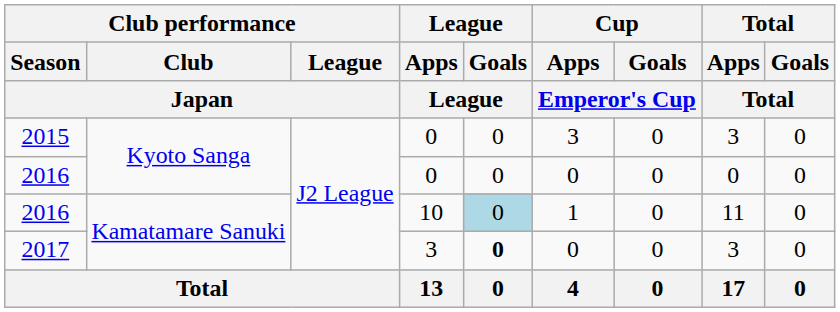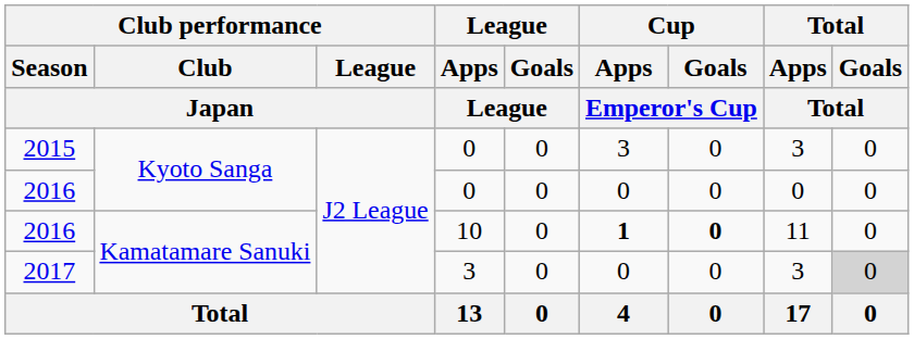2016 / 10 | League / Goals / League: lightblue background -> no background
2016 / 10 | Cup / Apps / Emperor's Cup: normal -> bold
2016 / 10 | Cup / Goals / Emperor's Cup: normal -> bold
2017 | League / Goals / League: bold -> normal
2017 | Total / Goals / Total: no background -> lightgrey background
